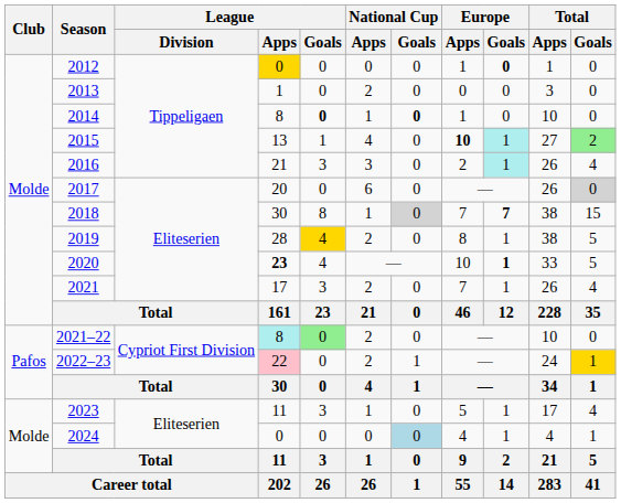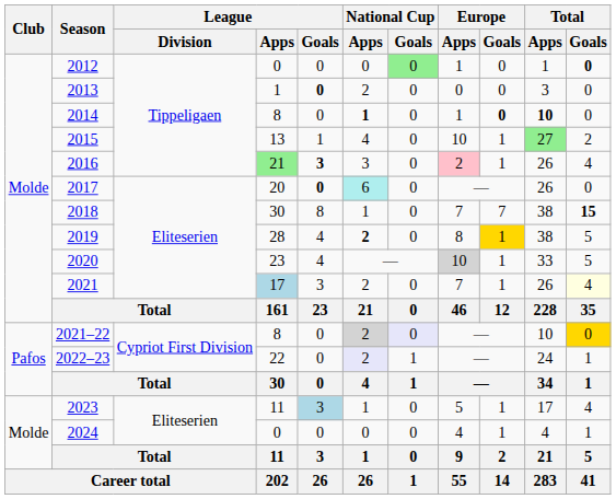2012 | League / Apps: gold background -> no background
2012 | National Cup / Goals: no background -> lightgreen background
2012 | Europe / Goals: bold -> normal
2012 | Total / Goals: normal -> bold
2013 | League / Goals: normal -> bold
2014 | League / Goals: bold -> normal
2014 | National Cup / Apps: normal -> bold
2014 | National Cup / Goals: bold -> normal
2014 | Europe / Goals: normal -> bold
2014 | Total / Apps: normal -> bold
2015 | Europe / Apps: bold -> normal
2015 | Europe / Goals: paleturquoise background -> no background
2015 | Total / Apps: no background -> lightgreen background
2015 | Total / Goals: lightgreen background -> no background
2016 | League / Apps: no background -> lightgreen background
2016 | League / Goals: normal -> bold
2016 | Europe / Apps: no background -> pink background
2016 | Europe / Goals: paleturquoise background -> no background
2017 | League / Goals: normal -> bold
2017 | National Cup / Apps: no background -> paleturquoise background
2017 | Total / Goals: lightgrey background -> no background
2018 | National Cup / Goals: lightgrey background -> no background
2018 | Europe / Goals: bold -> normal
2018 | Total / Goals: normal -> bold
2019 | League / Goals: gold background -> no background
2019 | National Cup / Apps: normal -> bold
2019 | Europe / Goals: no background -> gold background
2020 | League / Apps: bold -> normal
2020 | Europe / Apps: no background -> lightgrey background
2020 | Europe / Goals: bold -> normal
2021 | League / Apps: no background -> lightblue background
2021 | Total / Goals: no background -> lightyellow background
2021–22 | League / Apps: paleturquoise background -> no background
2021–22 | League / Goals: lightgreen background -> no background
2021–22 | National Cup / Apps: no background -> lightgrey background
2021–22 | National Cup / Goals: no background -> lavender background
2021–22 | Total / Goals: no background -> gold background
2022–23 | League / Apps: pink background -> no background
2022–23 | National Cup / Apps: no background -> lavender background
2022–23 | Total / Goals: gold background -> no background
2023 | League / Goals: no background -> lightblue background
2024 | National Cup / Goals: lightblue background -> no background
